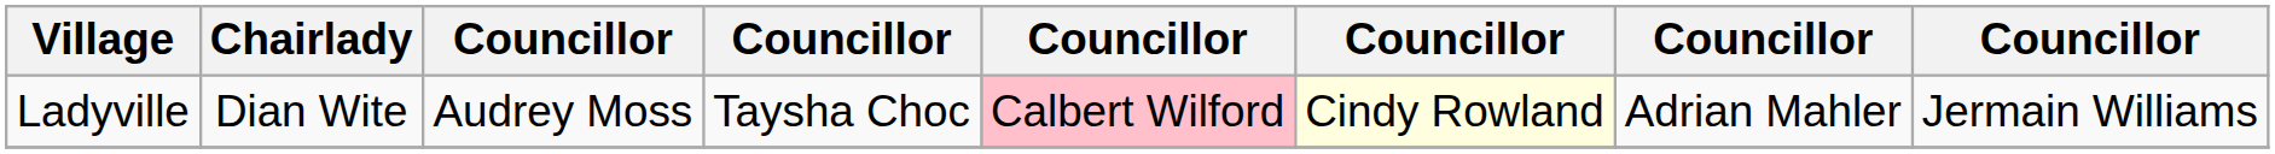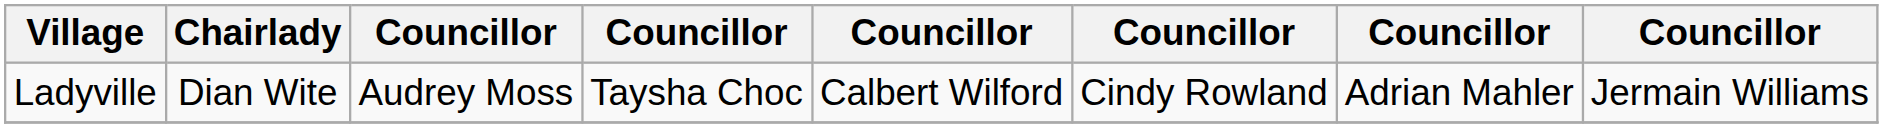Ladyville | column 5: pink background -> no background
Ladyville | column 6: lightyellow background -> no background
